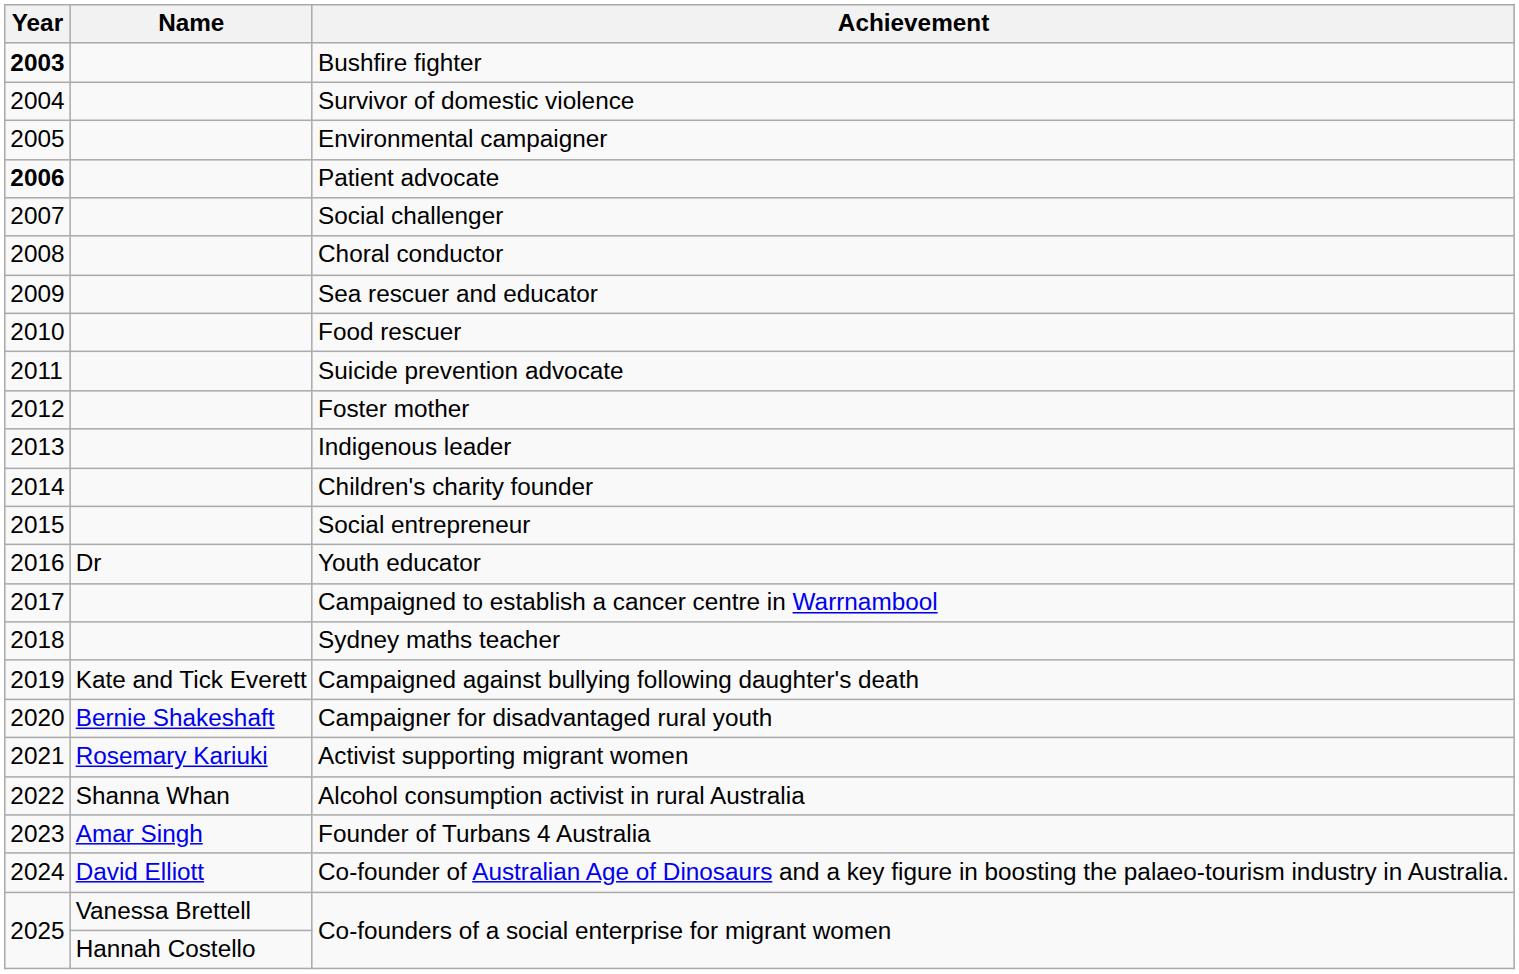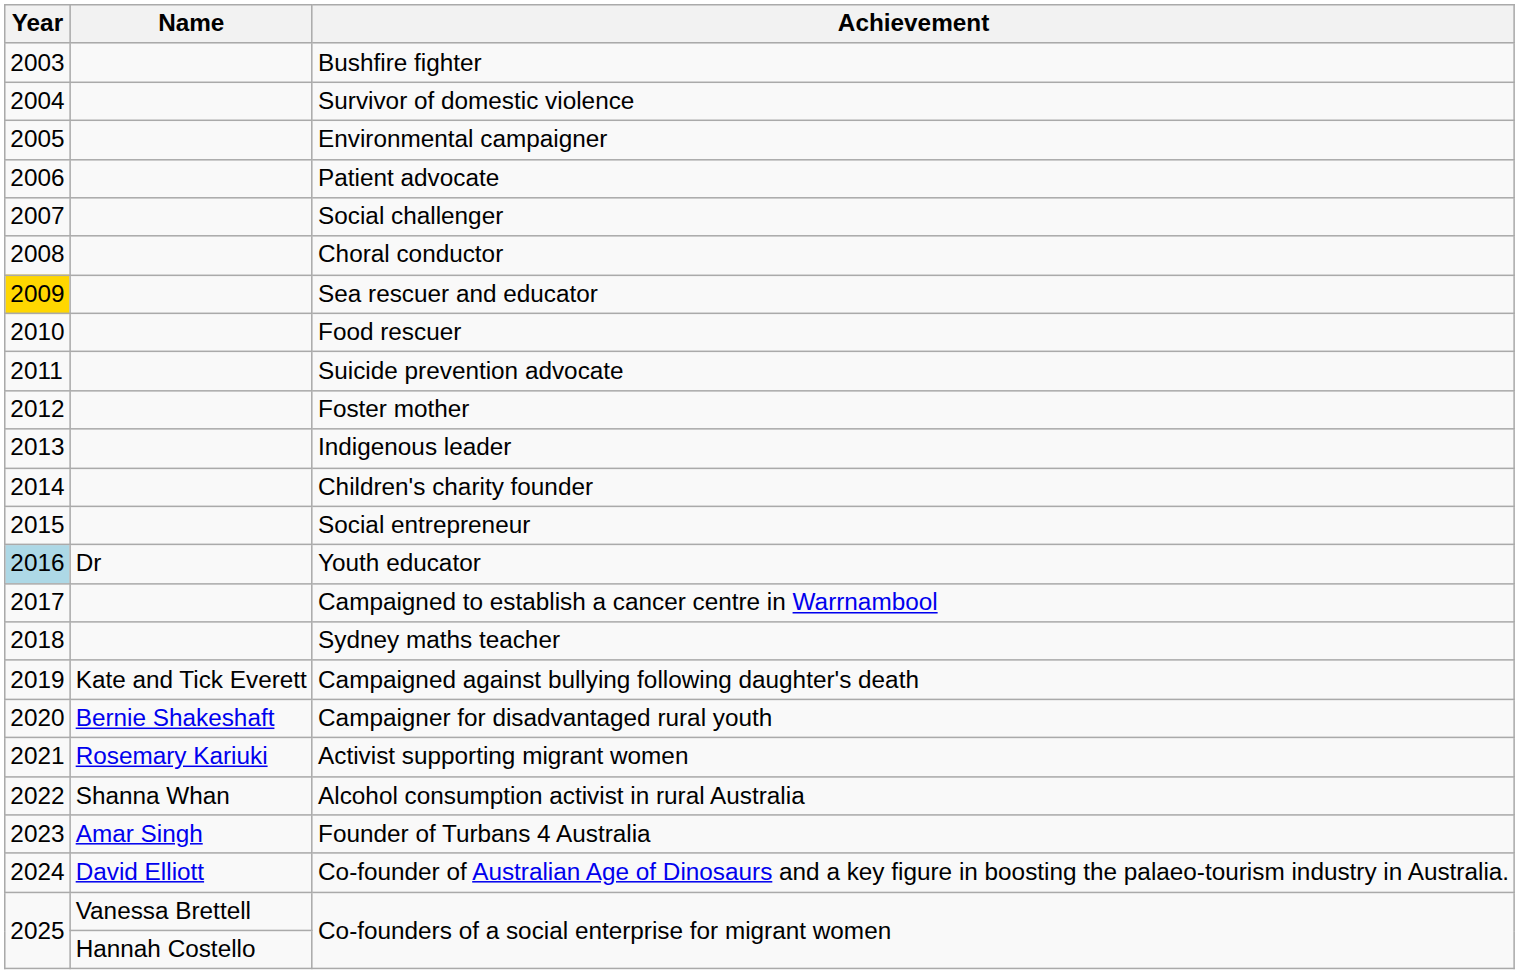Bushfire fighter | Year: bold -> normal
Patient advocate | Year: bold -> normal
Sea rescuer and educator | Year: no background -> gold background
Youth educator | Year: no background -> lightblue background
